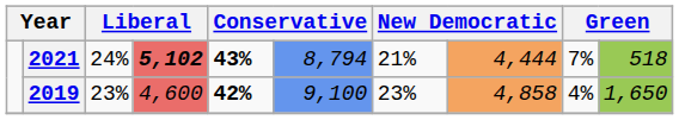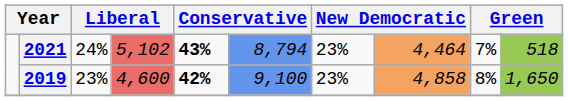2021 | column 4: bold -> normal
2021 | column 7: 21% -> 23%
2021 | column 8: 4,444 -> 4,464
2019 | column 9: 4% -> 8%
